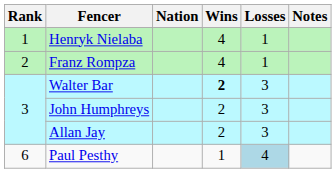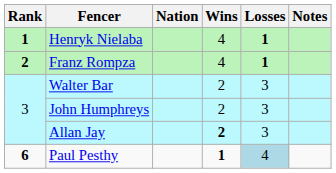Henryk Nielaba | Rank: normal -> bold
Henryk Nielaba | Losses: normal -> bold
Franz Rompza | Rank: normal -> bold
Franz Rompza | Losses: normal -> bold
Walter Bar | Wins: bold -> normal
Allan Jay | Wins: normal -> bold
Paul Pesthy | Rank: normal -> bold
Paul Pesthy | Wins: normal -> bold
